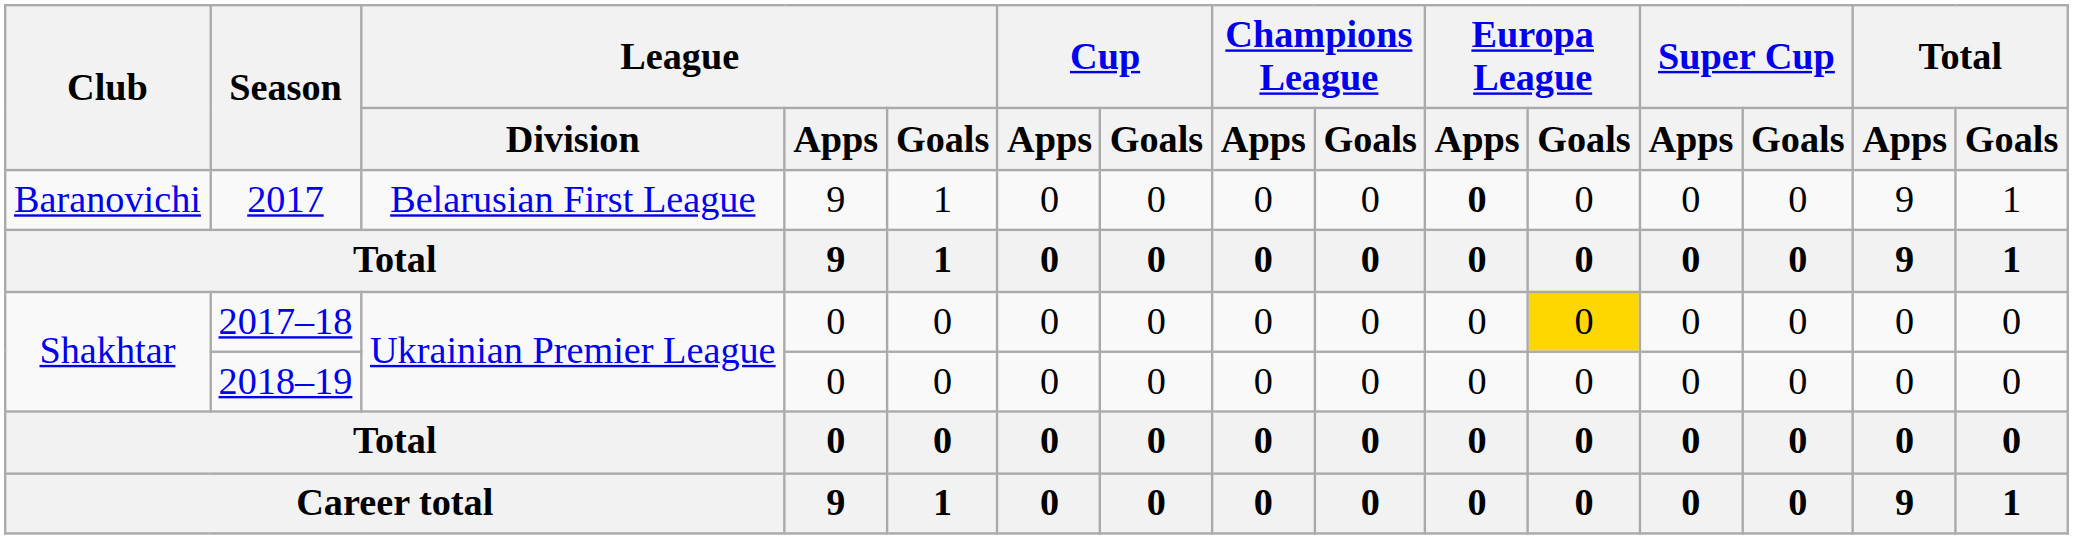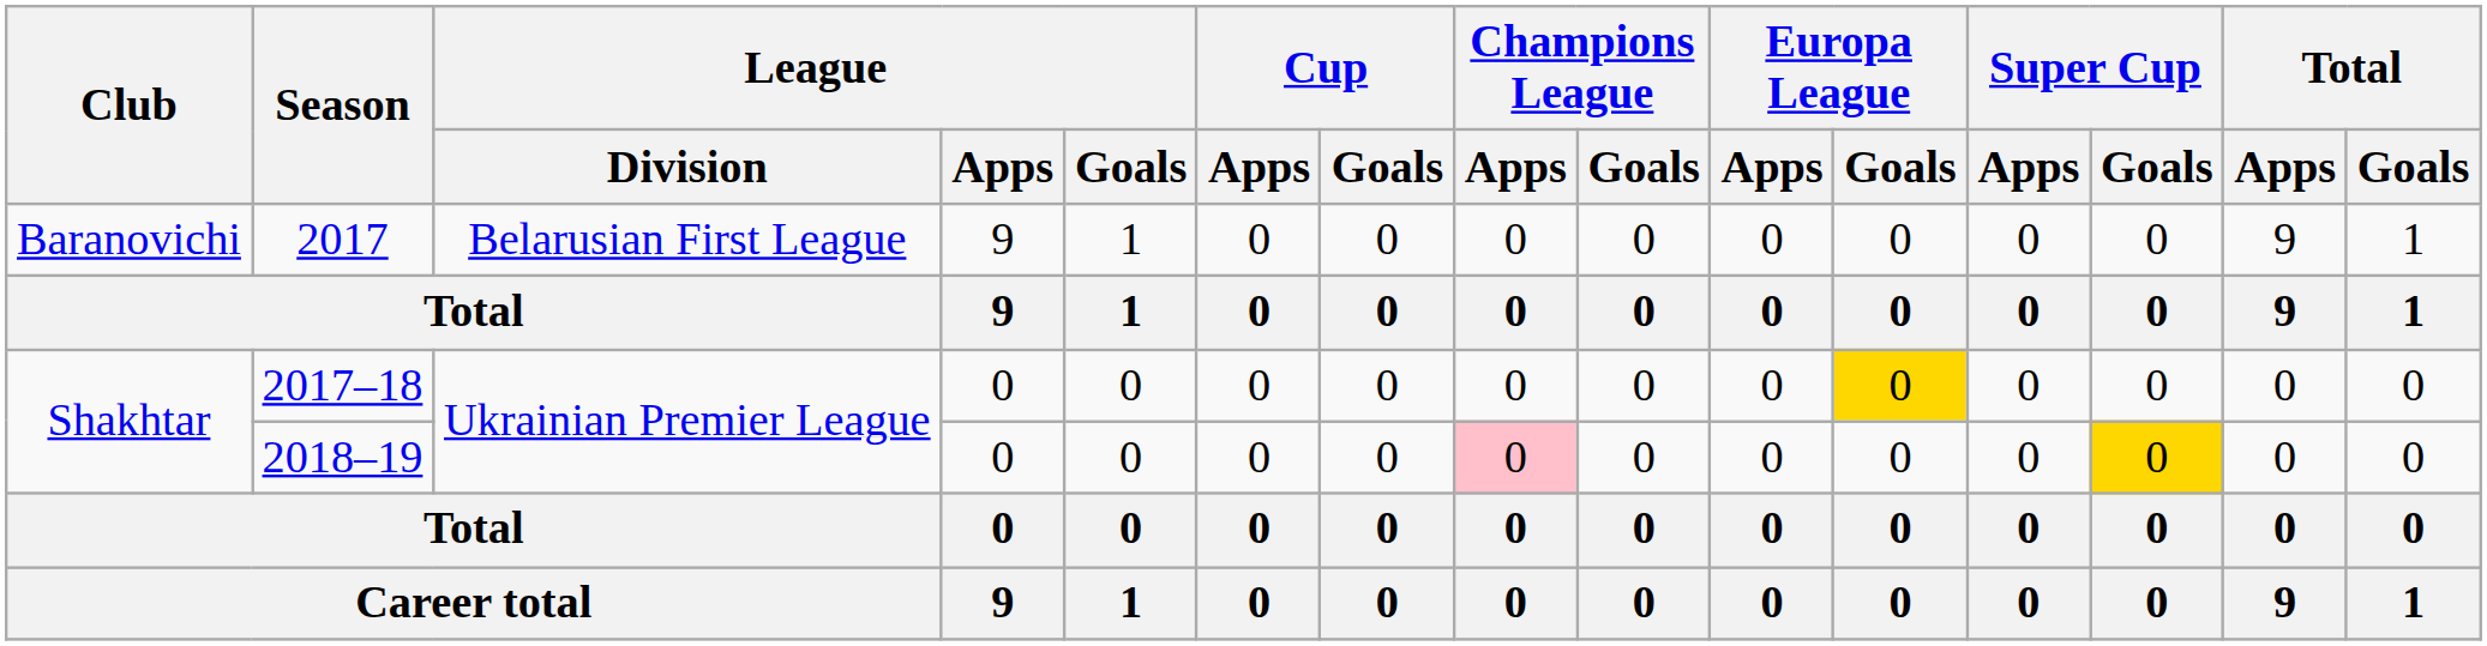2017 | Europa League / Apps: bold -> normal
2018–19 | Champions League / Apps: no background -> pink background
2018–19 | Super Cup / Goals: no background -> gold background
